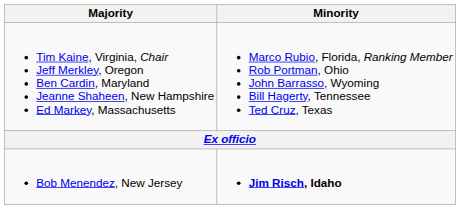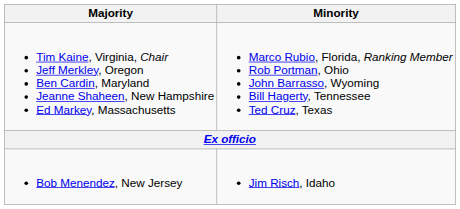Bob Menendez, New Jersey | Minority: bold -> normal
